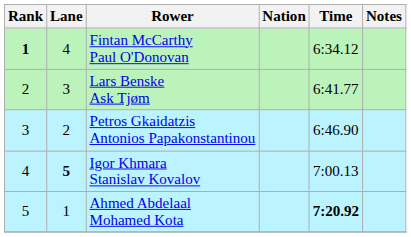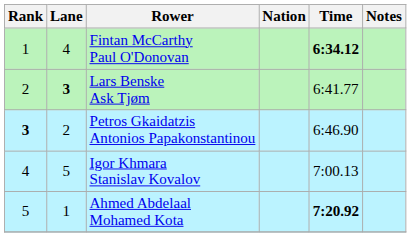Fintan McCarthy Paul O'Donovan | Rank: bold -> normal
Fintan McCarthy Paul O'Donovan | Time: normal -> bold
Lars Benske Ask Tjøm | Lane: normal -> bold
Petros Gkaidatzis Antonios Papakonstantinou | Rank: normal -> bold
Igor Khmara Stanislav Kovalov | Lane: bold -> normal
